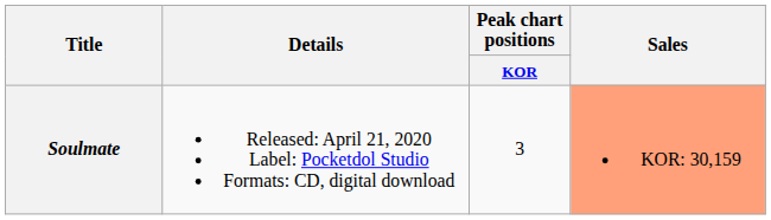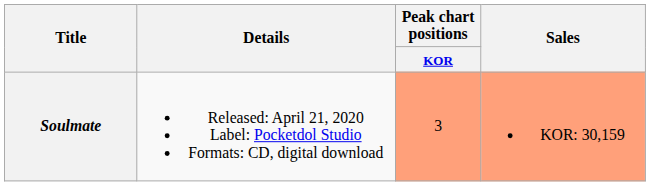Soulmate | Peak chart positions / KOR: no background -> lightsalmon background
